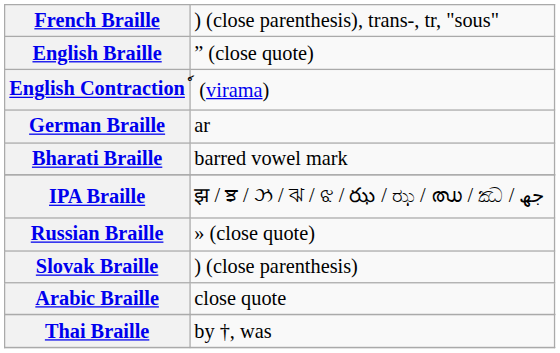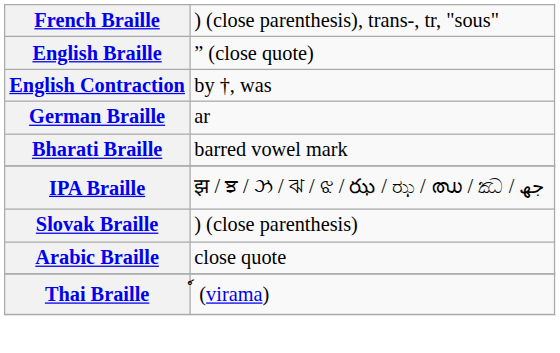English Contraction | column 2: ์ (virama) -> by †, was
- row: Russian Braille | » (close quote)
Thai Braille | column 2: by †, was -> ์ (virama)
